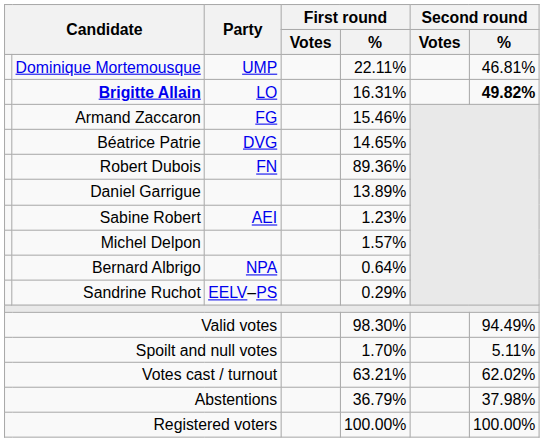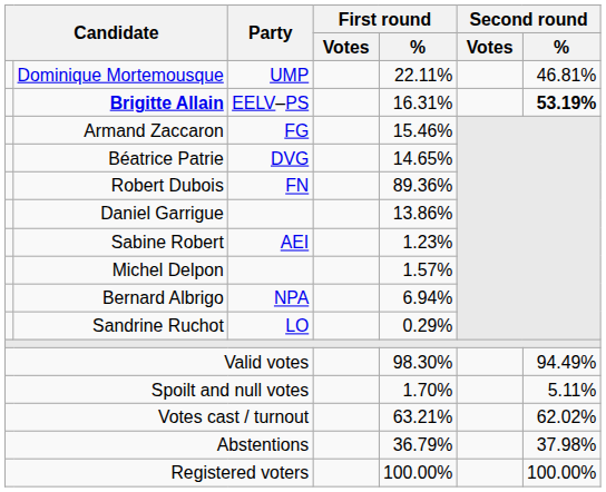Brigitte Allain | Party: LO -> EELV–PS
Brigitte Allain | Second round / %: 49.82% -> 53.19%
Daniel Garrigue | First round / %: 13.89% -> 13.86%
Bernard Albrigo | First round / %: 0.64% -> 6.94%
Sandrine Ruchot | Party: EELV–PS -> LO
